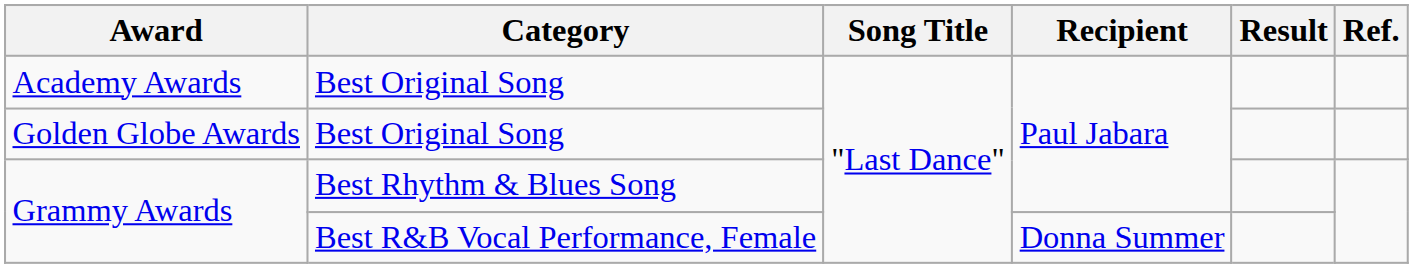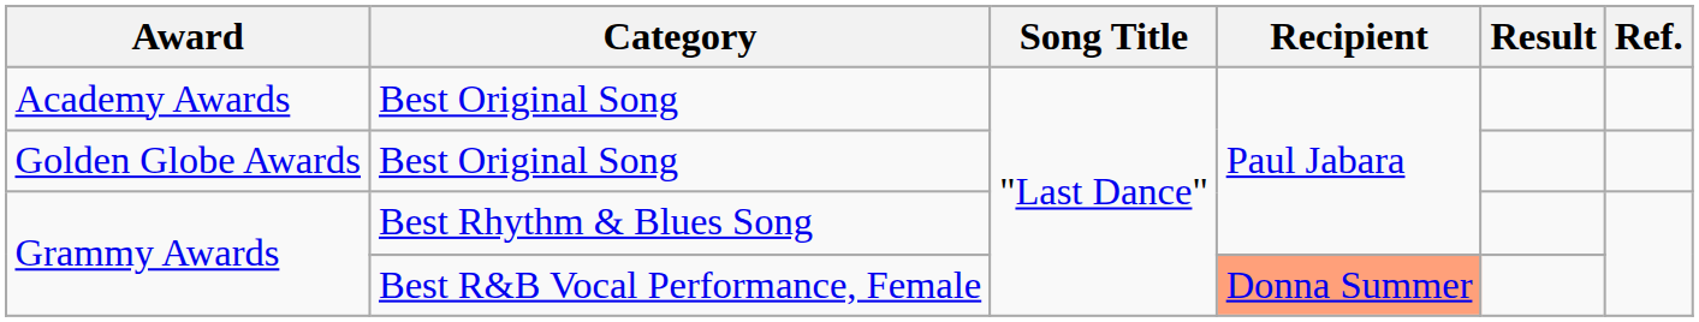Grammy Awards / Best R&B Vocal Performance, Female | Recipient: no background -> lightsalmon background
